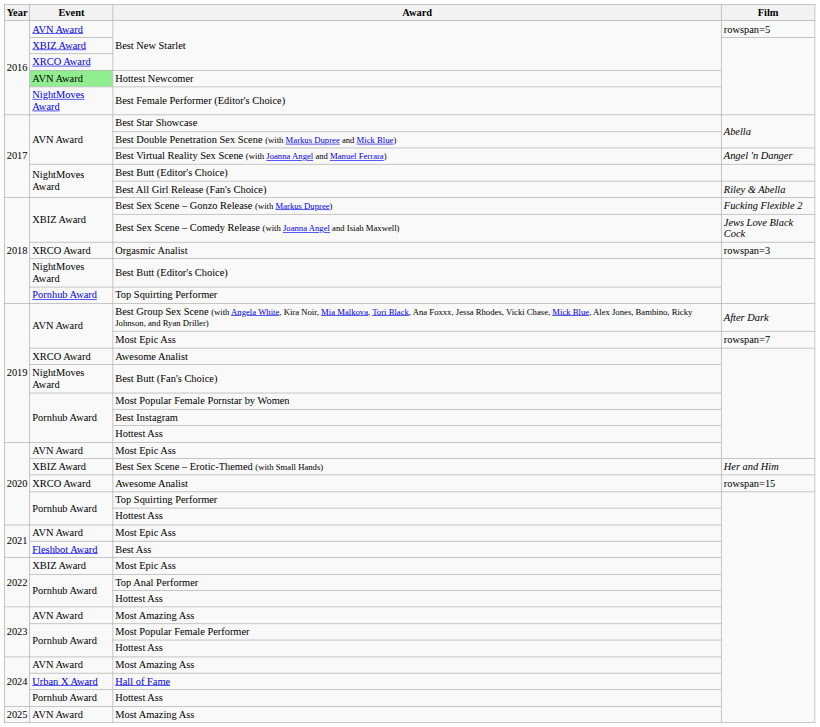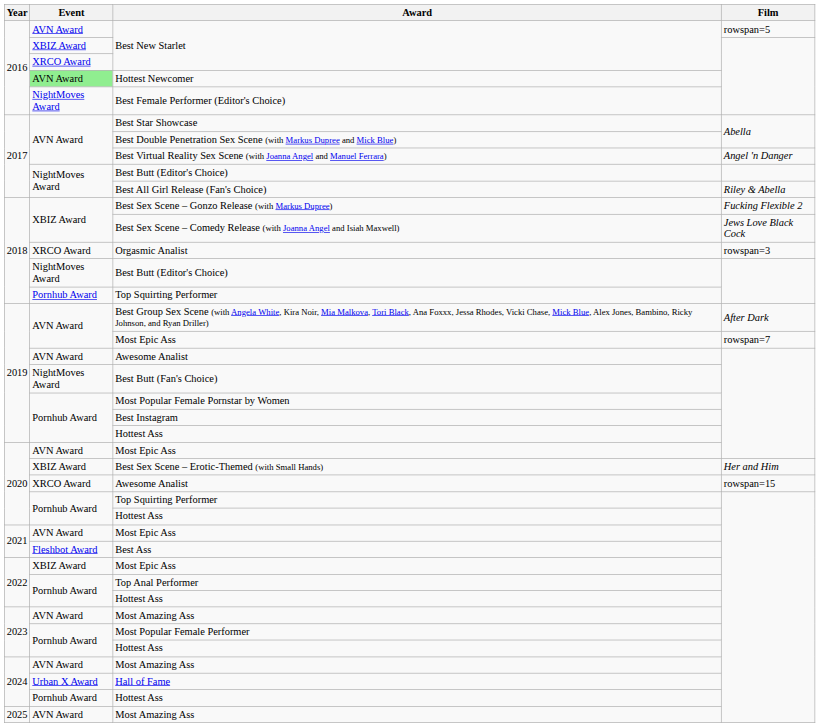2019 / Awesome Analist | Event: XRCO Award -> AVN Award
